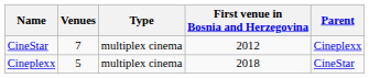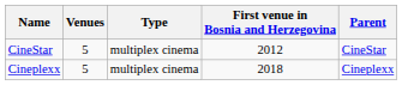row 2 | Venues: 7 -> 5
row 2 | Parent: Cineplexx -> CineStar
row 3 | Parent: CineStar -> Cineplexx
